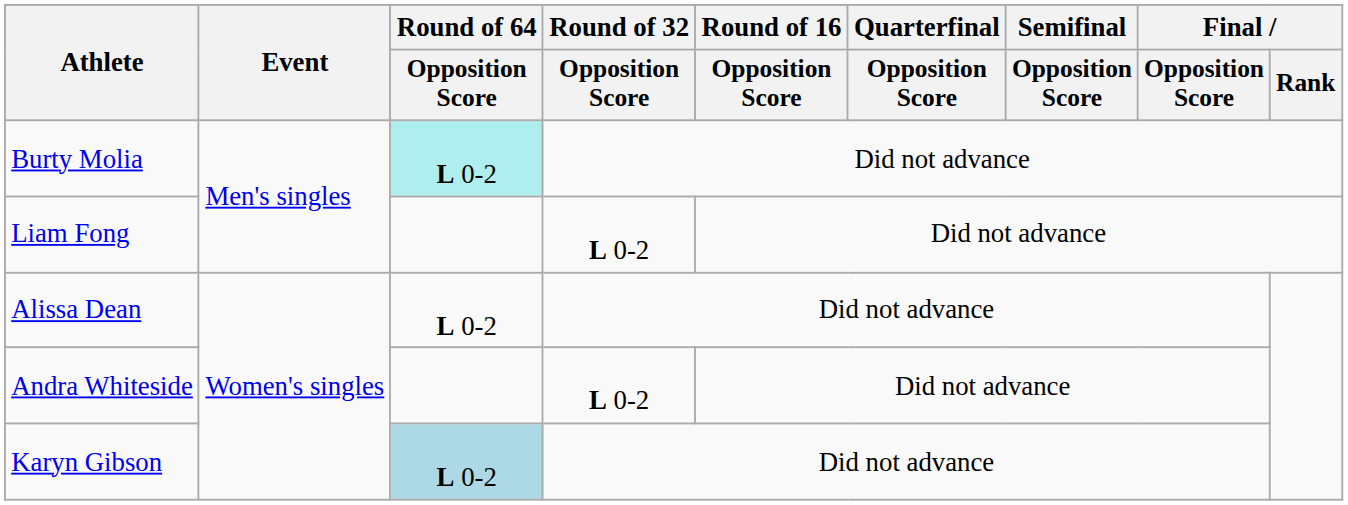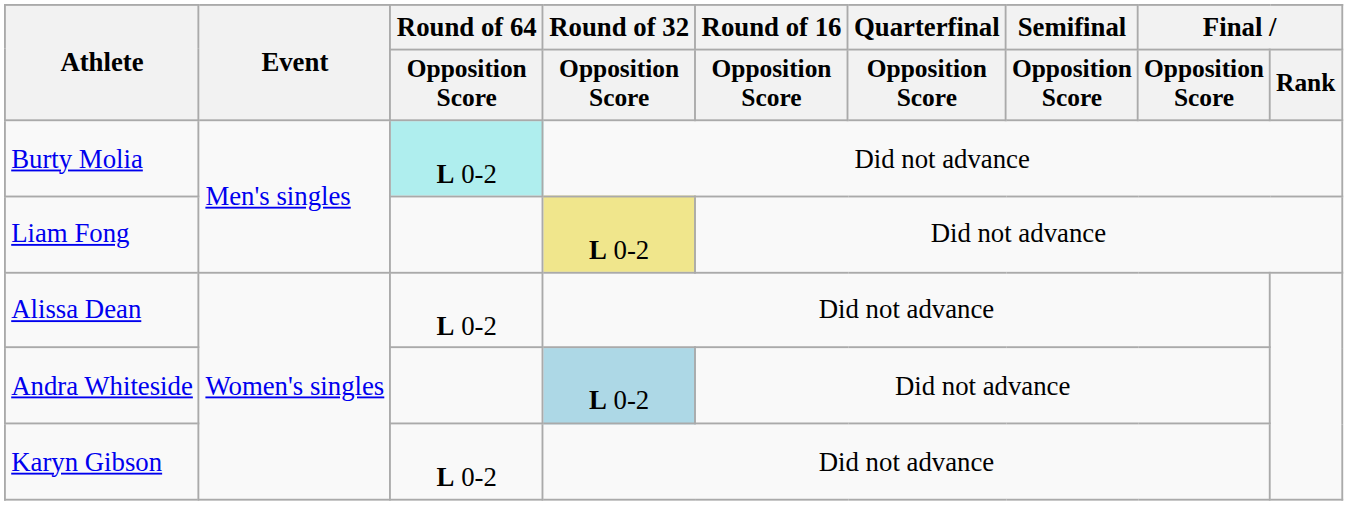Liam Fong | Round of 32 / Opposition Score: no background -> khaki background
Andra Whiteside | Round of 32 / Opposition Score: no background -> lightblue background
Karyn Gibson | Round of 64 / Opposition Score: lightblue background -> no background
